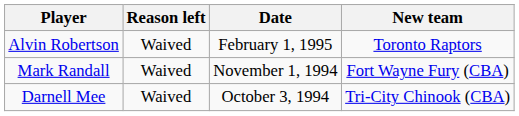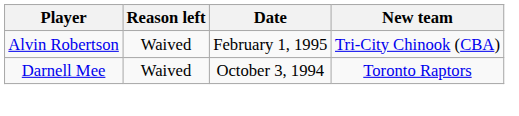Alvin Robertson | New team: Toronto Raptors -> Tri-City Chinook (CBA)
- row: Mark Randall | Waived | November 1, 1994 | Fort Wayne Fury (CBA)
Darnell Mee | New team: Tri-City Chinook (CBA) -> Toronto Raptors
